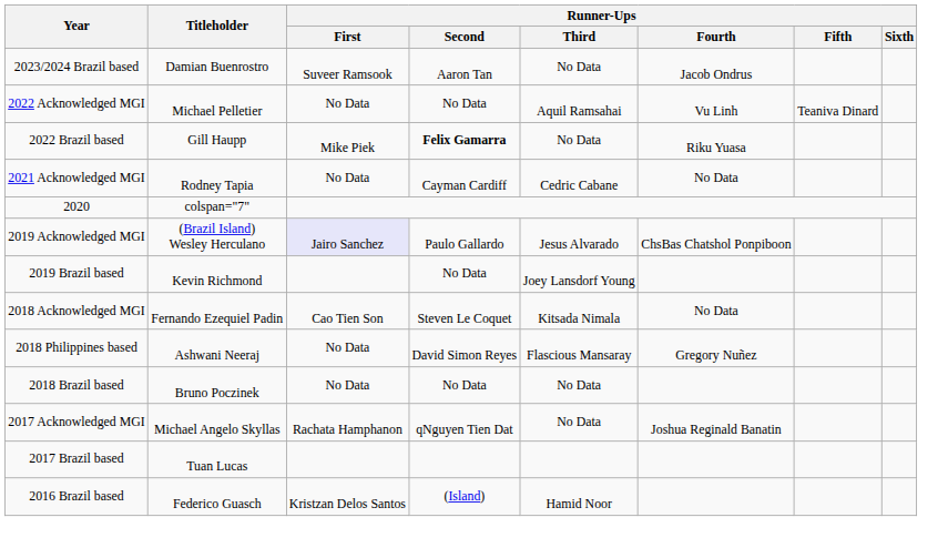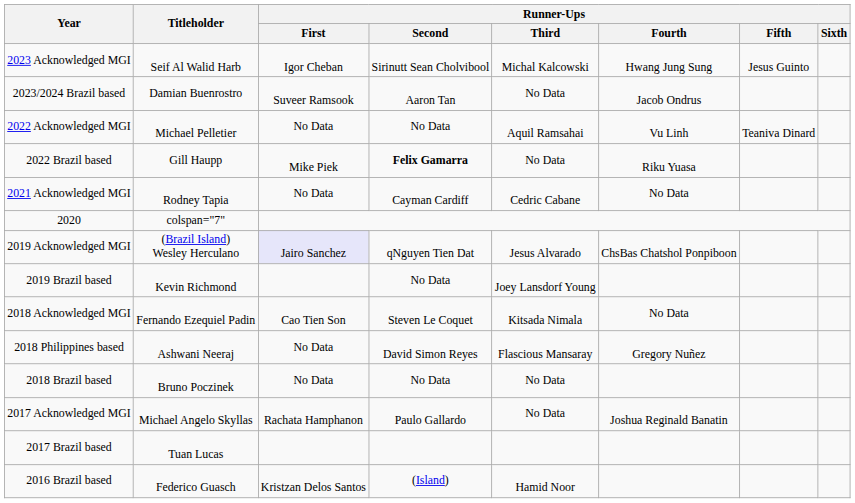+ row: 2023 Acknowledged MGI | Seif Al Walid Harb | Igor Cheban | Sirinutt Sean Cholvibool | Michal Kalcowski | Hwang Jung Sung | Jesus Guinto
2019 Acknowledged MGI | Runner-Ups / Second: Paulo Gallardo -> qNguyen Tien Dat
2017 Acknowledged MGI | Runner-Ups / Second: qNguyen Tien Dat -> Paulo Gallardo
